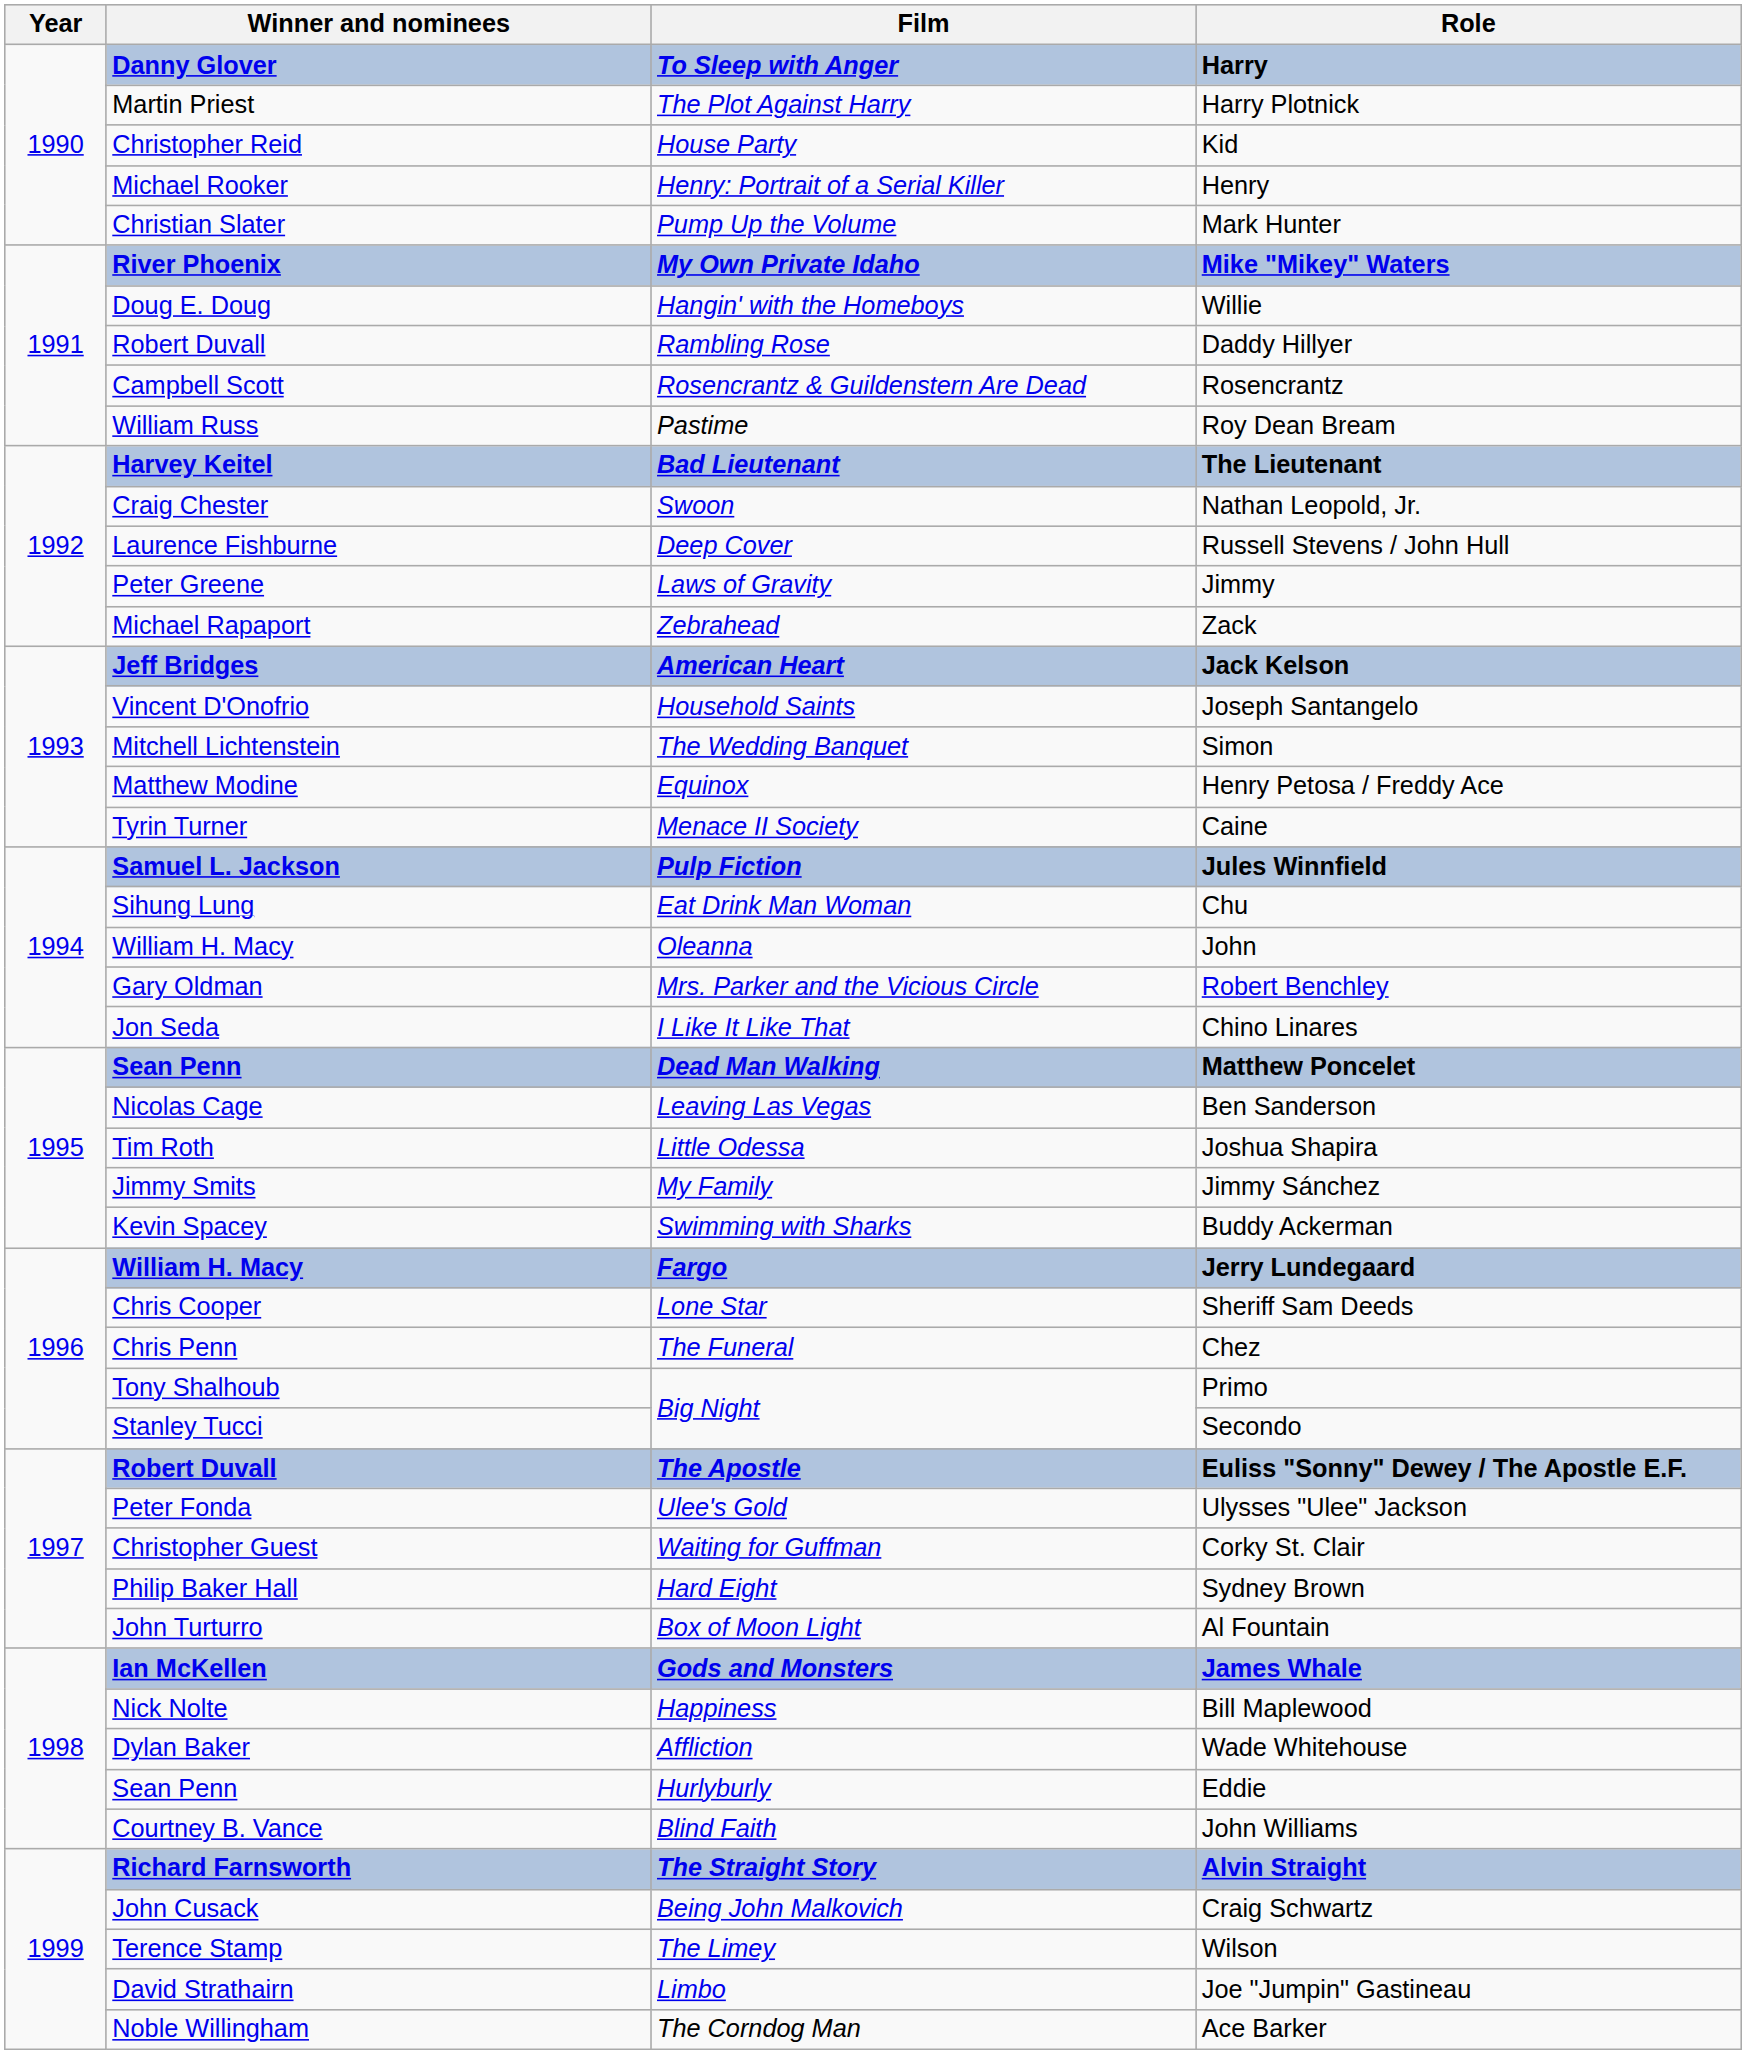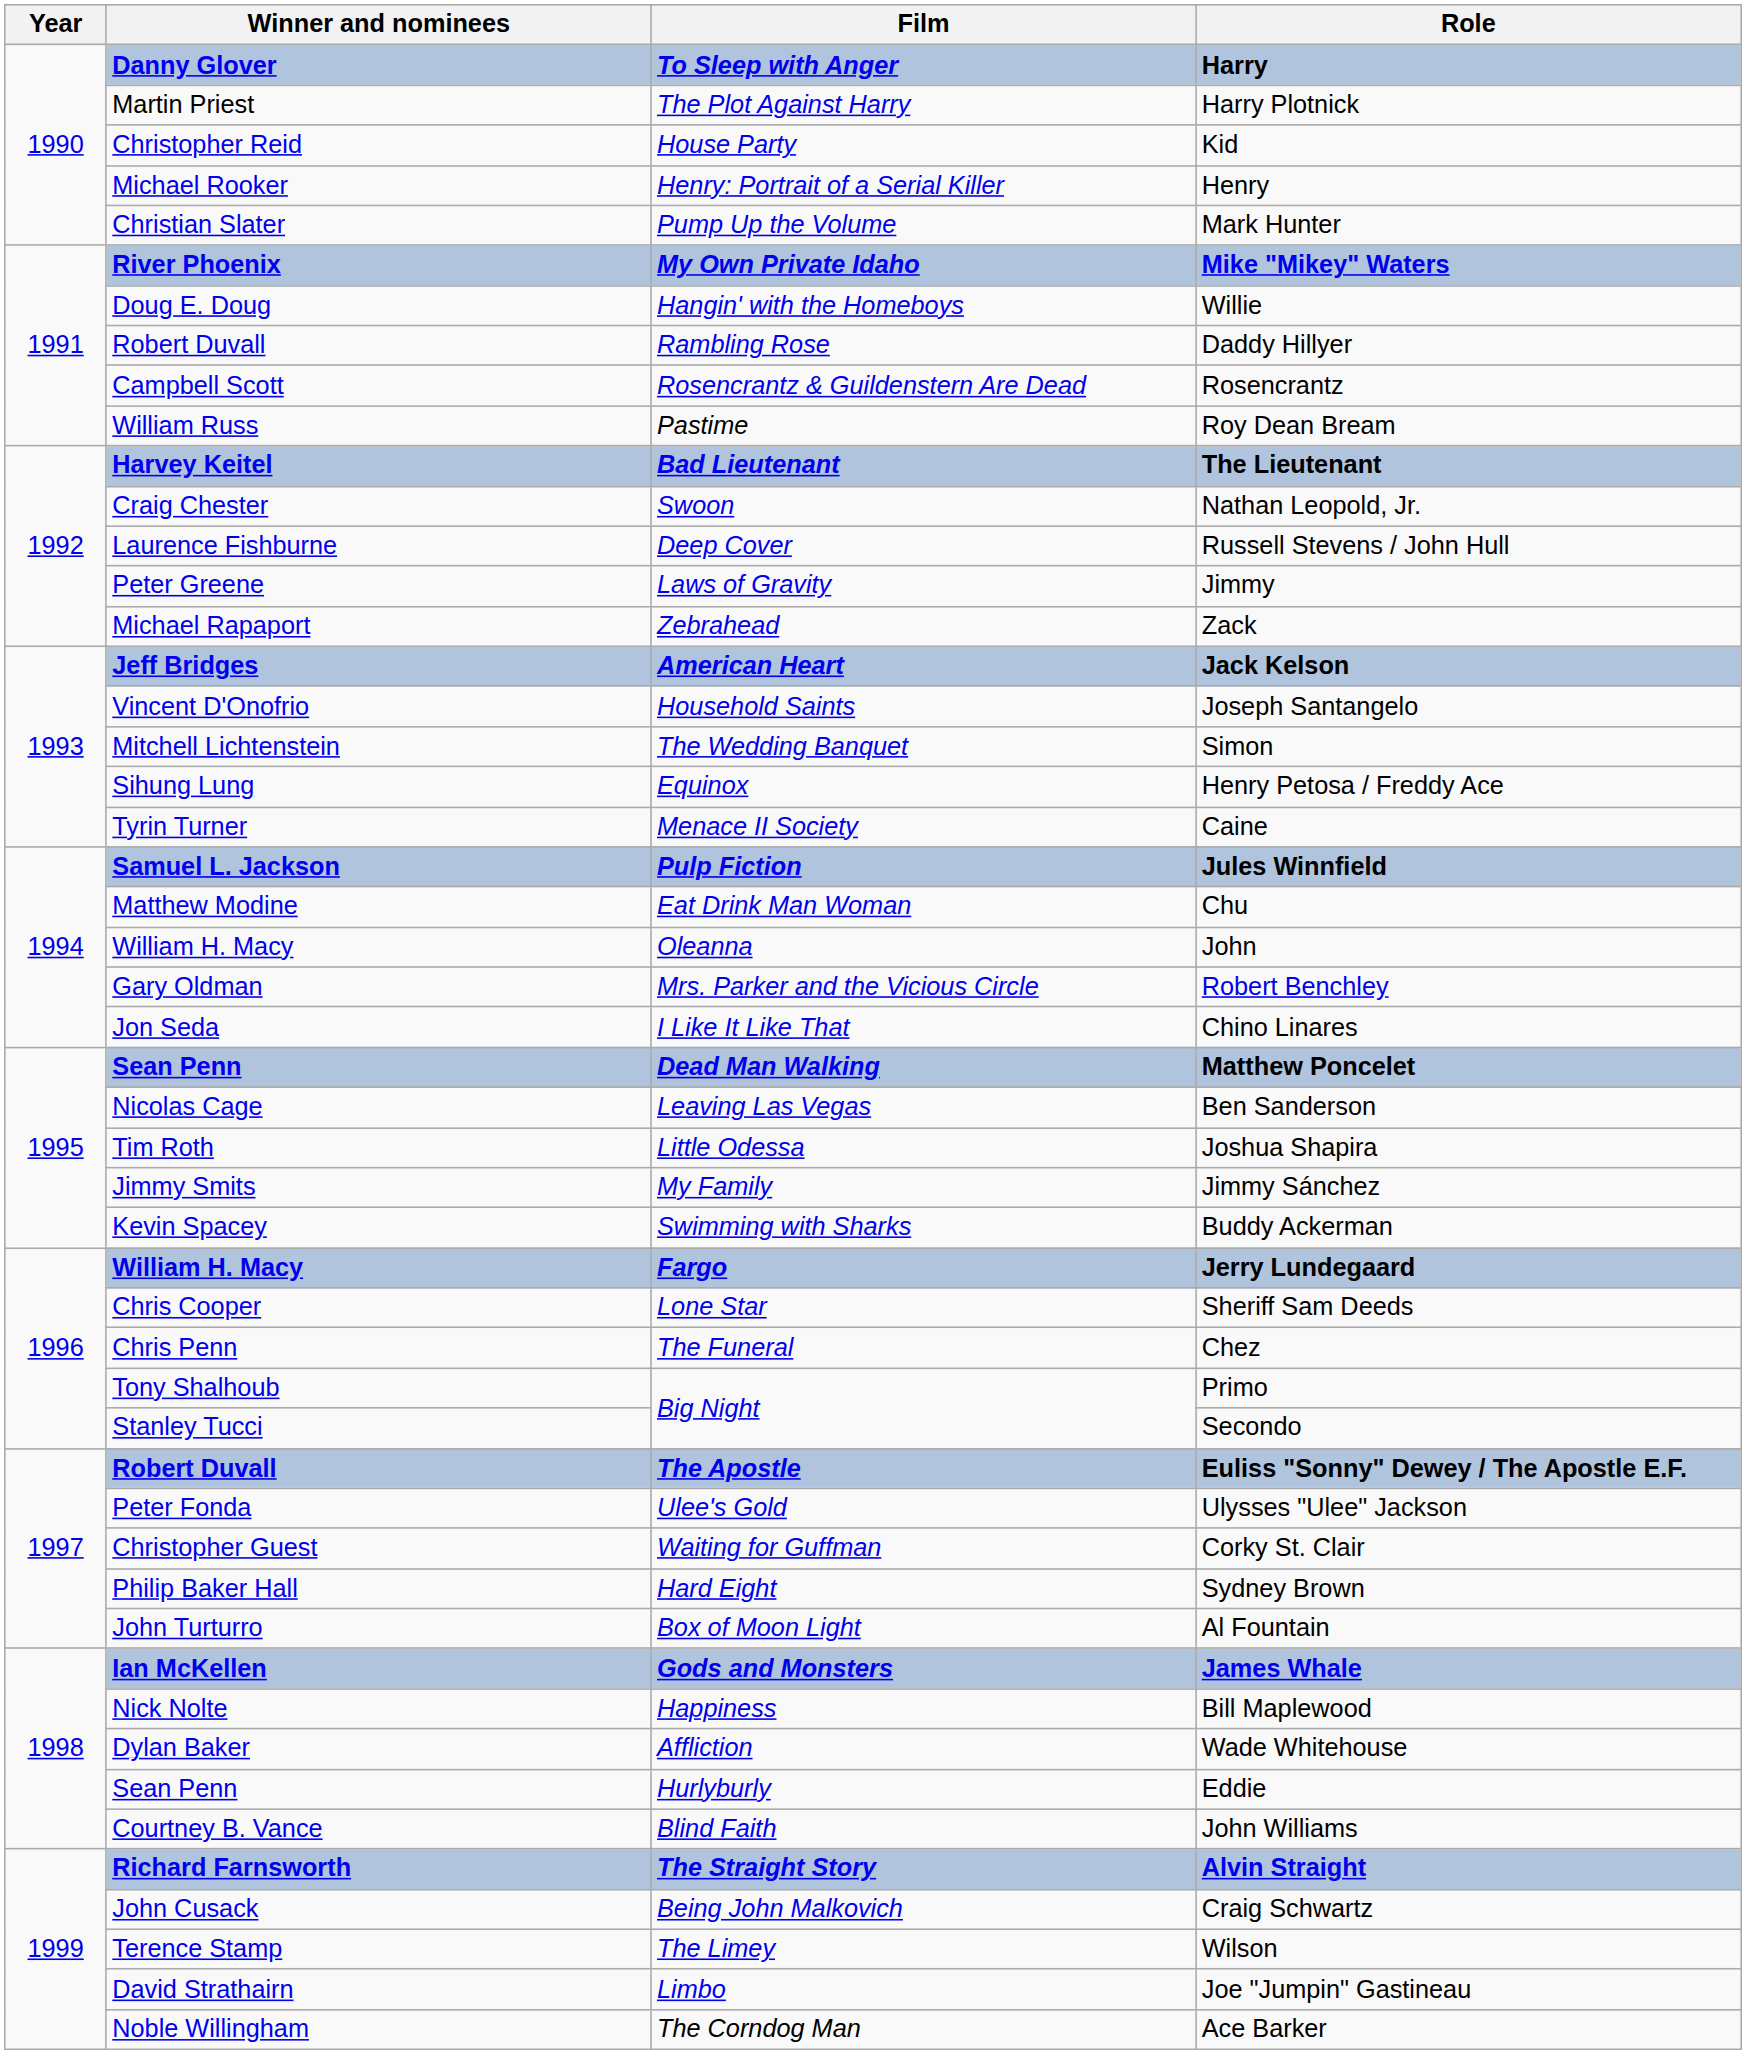Henry Petosa / Freddy Ace | Winner and nominees: Matthew Modine -> Sihung Lung
Chu | Winner and nominees: Sihung Lung -> Matthew Modine
